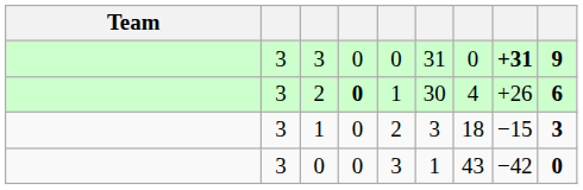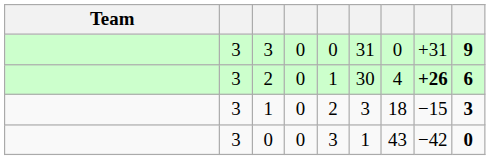row 2 | column 8: bold -> normal
row 3 | column 4: bold -> normal
row 3 | column 8: normal -> bold
